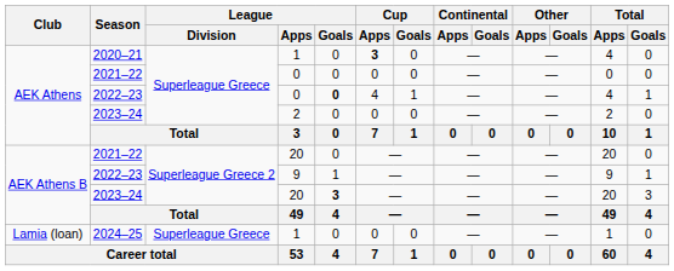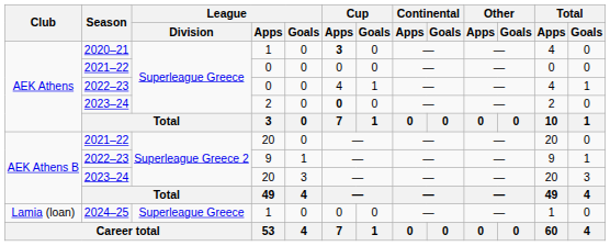2022–23 / 0 | League / Goals: bold -> normal
2023–24 / 2 | Cup / Apps: normal -> bold
2023–24 / 20 | League / Goals: bold -> normal
